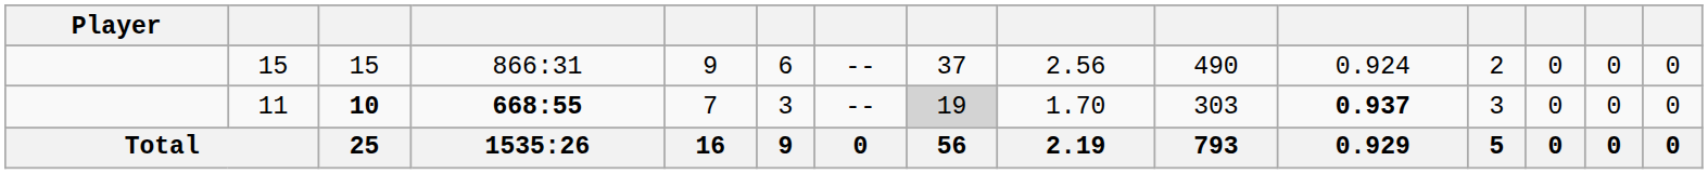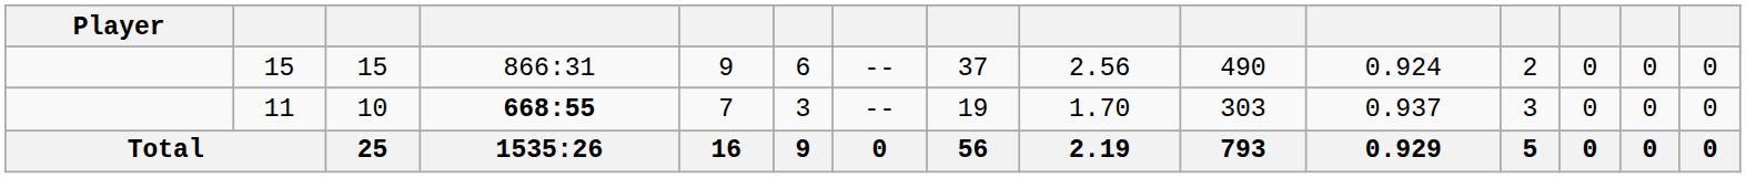11 | column 3: bold -> normal
11 | column 8: lightgrey background -> no background
11 | column 11: bold -> normal
